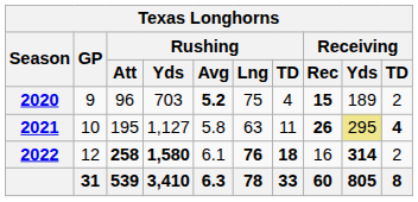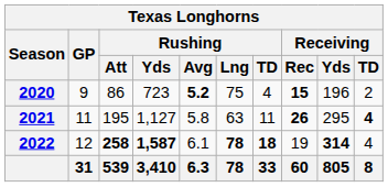2020 | Rushing / Att: 96 -> 86
2020 | Rushing / Yds: 703 -> 723
2020 | Receiving / Yds: 189 -> 196
2021 | GP: 10 -> 11
2021 | Receiving / Yds: khaki background -> no background
2022 | Rushing / Yds: 1,580 -> 1,587
2022 | Rushing / Lng: 76 -> 78
2022 | Receiving / Rec: 16 -> 19
2022 | Receiving / TD: 2 -> 4
